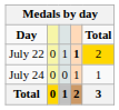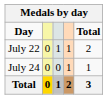July 22 | column 4: bold -> normal
July 22 | Total: gold background -> no background
